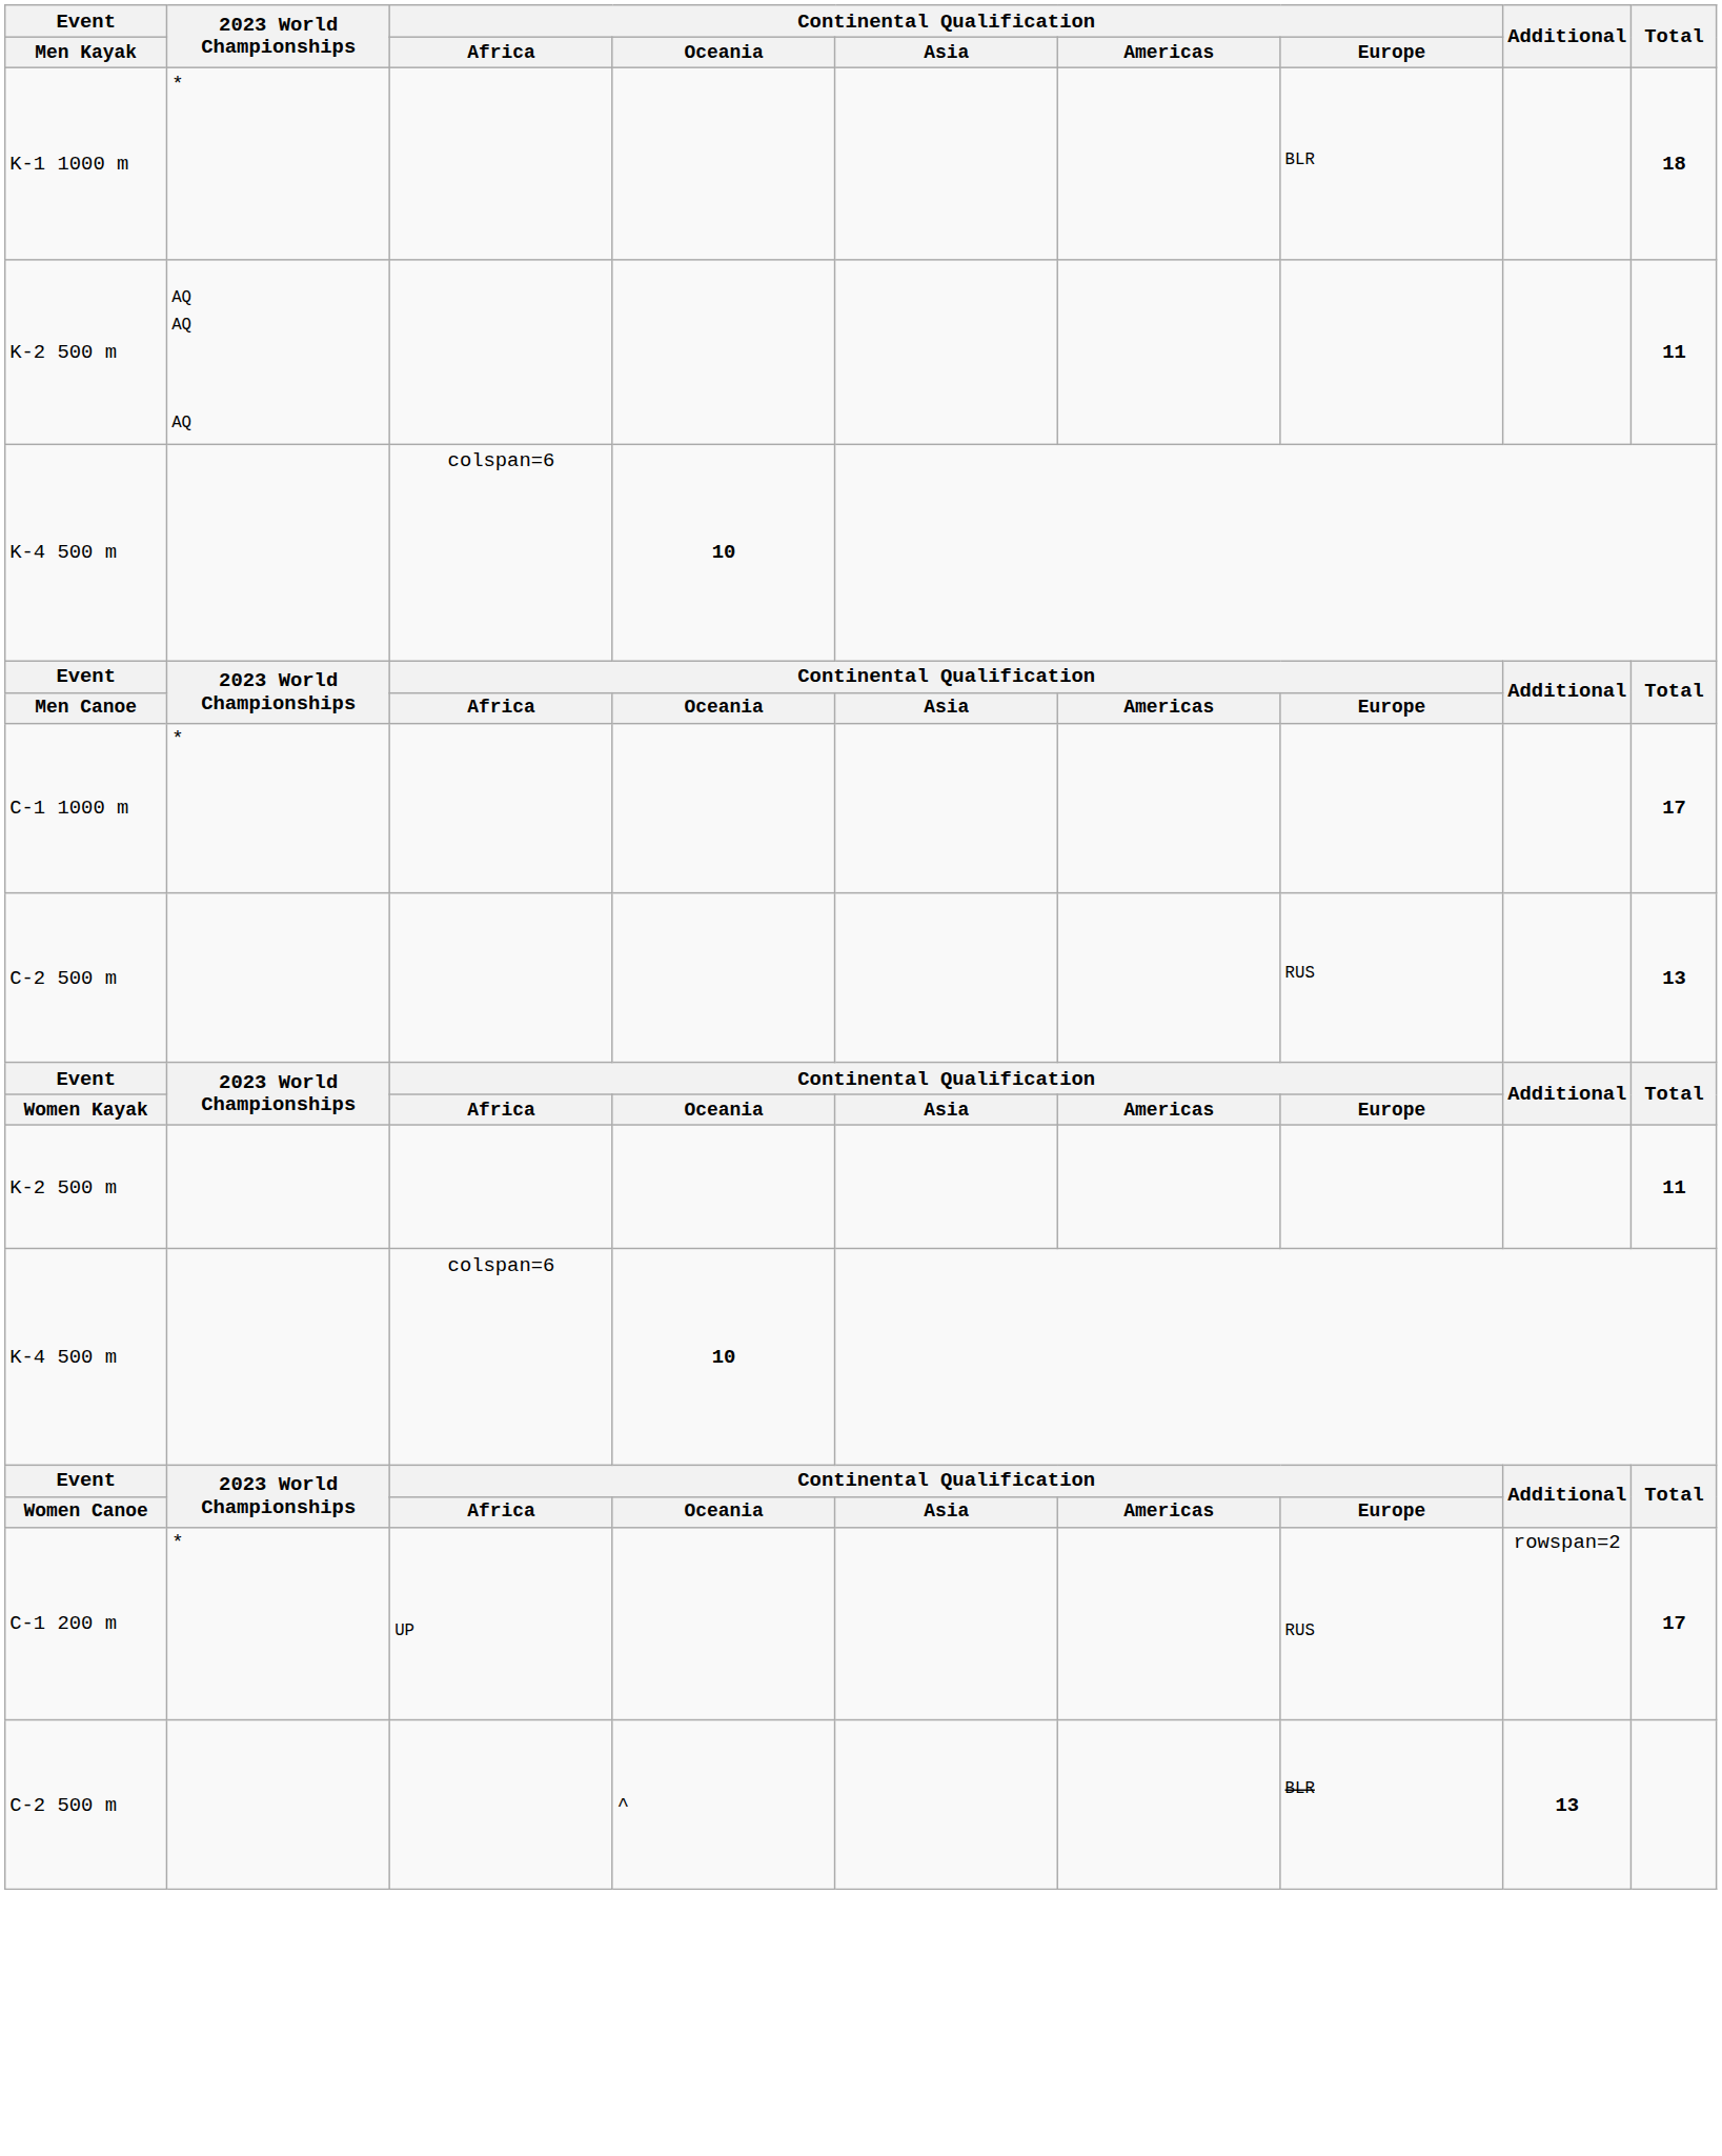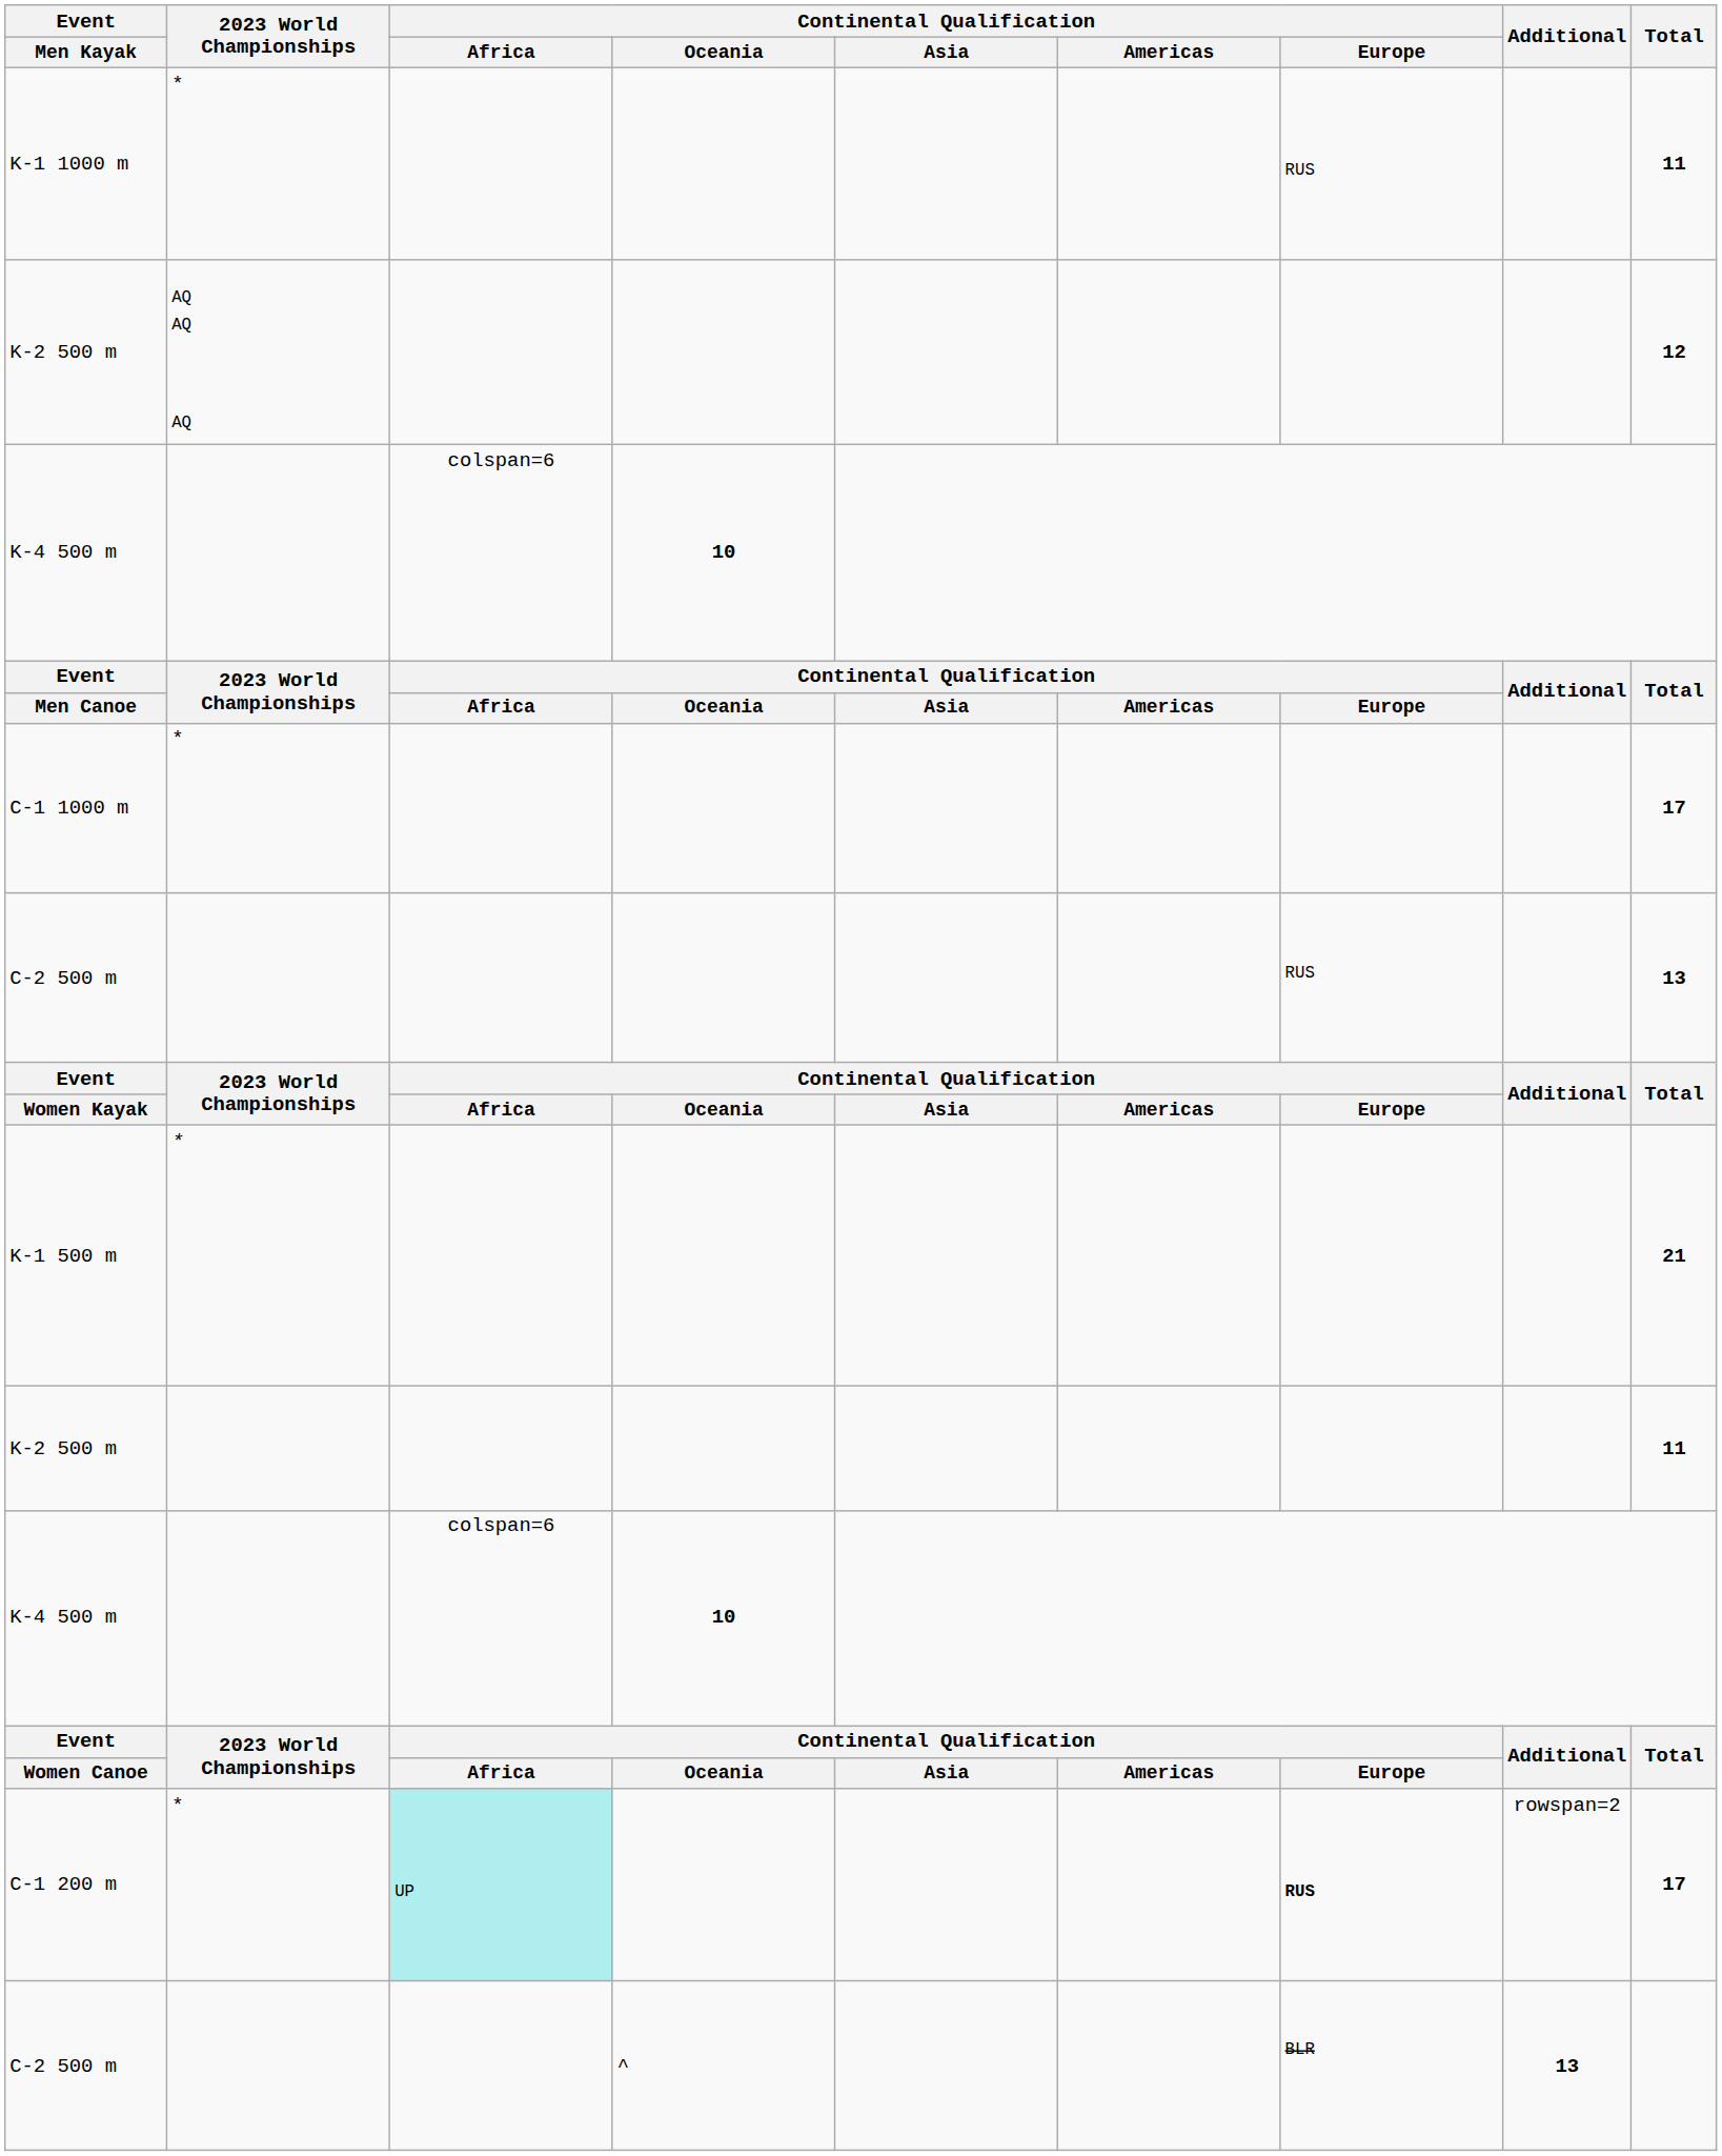K-1 1000 m | Continental Qualification / Europe: BLR -> RUS
K-1 1000 m | Total: 18 -> 11
K-2 500 m / AQ AQ AQ | Total: 11 -> 12
+ row: K-1 500 m | * | 21
C-1 200 m | Continental Qualification / Africa: no background -> paleturquoise background
C-1 200 m | Continental Qualification / Europe: normal -> bold
